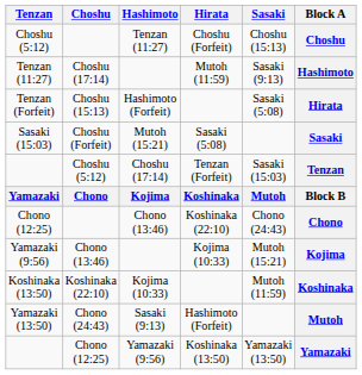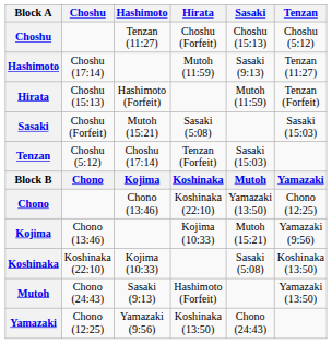columns swapped: Block A <-> Tenzan
row 4 | Sasaki: Sasaki (5:08) -> Mutoh (11:59)
row 8 | Sasaki: Chono (24:43) -> Yamazaki (13:50)
row 10 | Sasaki: Mutoh (11:59) -> Sasaki (5:08)
row 12 | Sasaki: Yamazaki (13:50) -> Chono (24:43)
